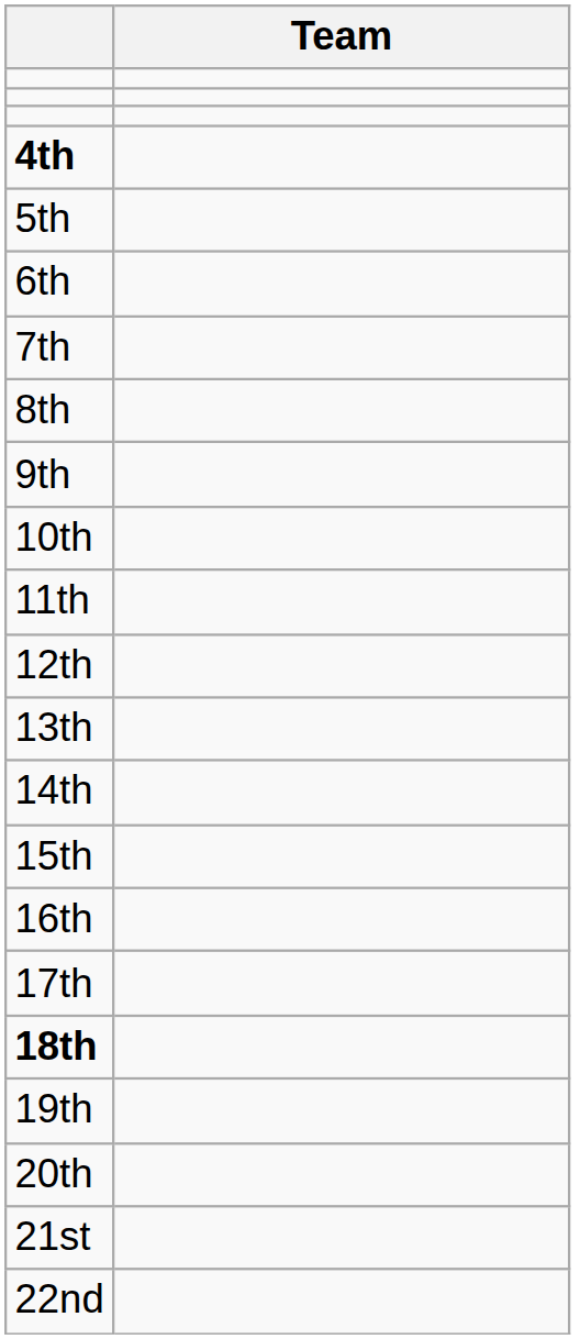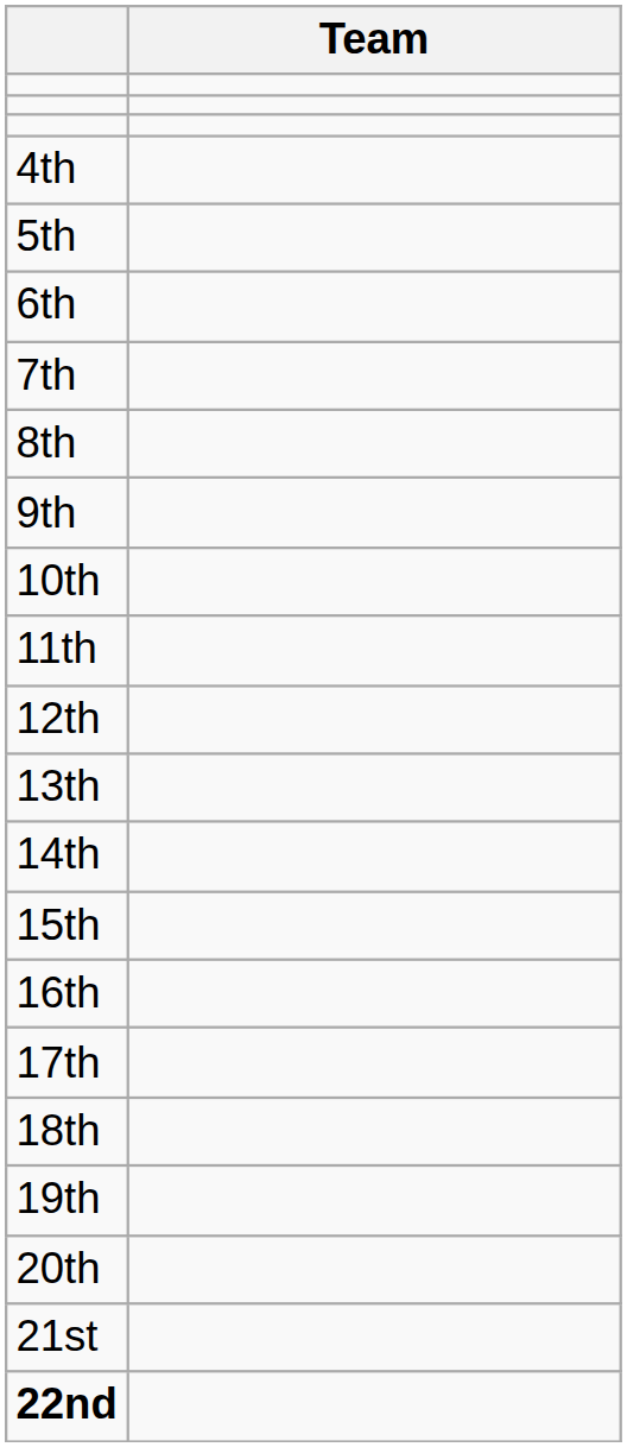row 5 | column 1: bold -> normal
row 19 | column 1: bold -> normal
row 23 | column 1: normal -> bold
